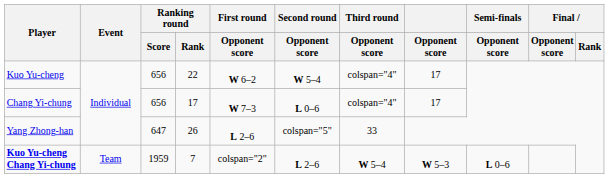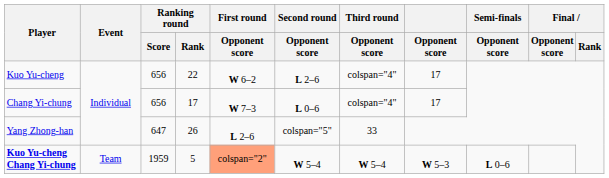Kuo Yu-cheng | Second round / Opponent score: W 5–4 -> L 2–6
Kuo Yu-cheng Chang Yi-chung | Ranking round / Rank: 7 -> 5
Kuo Yu-cheng Chang Yi-chung | First round / Opponent score: no background -> lightsalmon background
Kuo Yu-cheng Chang Yi-chung | Second round / Opponent score: L 2–6 -> W 5–4
